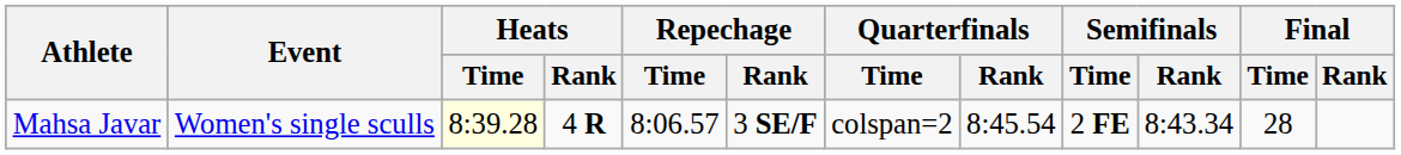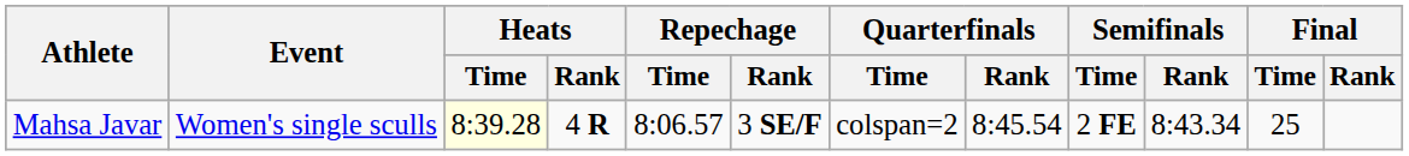Mahsa Javar | Final / Time: 28 -> 25
